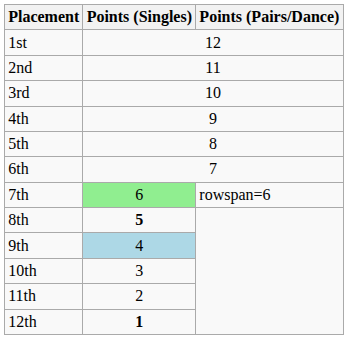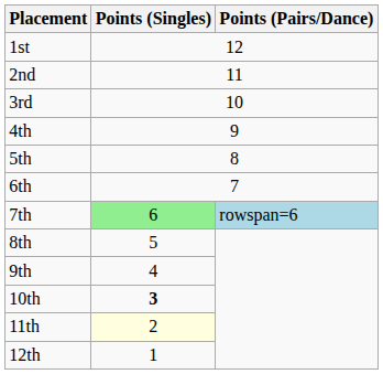7th | Points (Pairs/Dance): no background -> lightblue background
8th | Points (Singles): bold -> normal
9th | Points (Singles): lightblue background -> no background
10th | Points (Singles): normal -> bold
11th | Points (Singles): no background -> lightyellow background
12th | Points (Singles): bold -> normal
